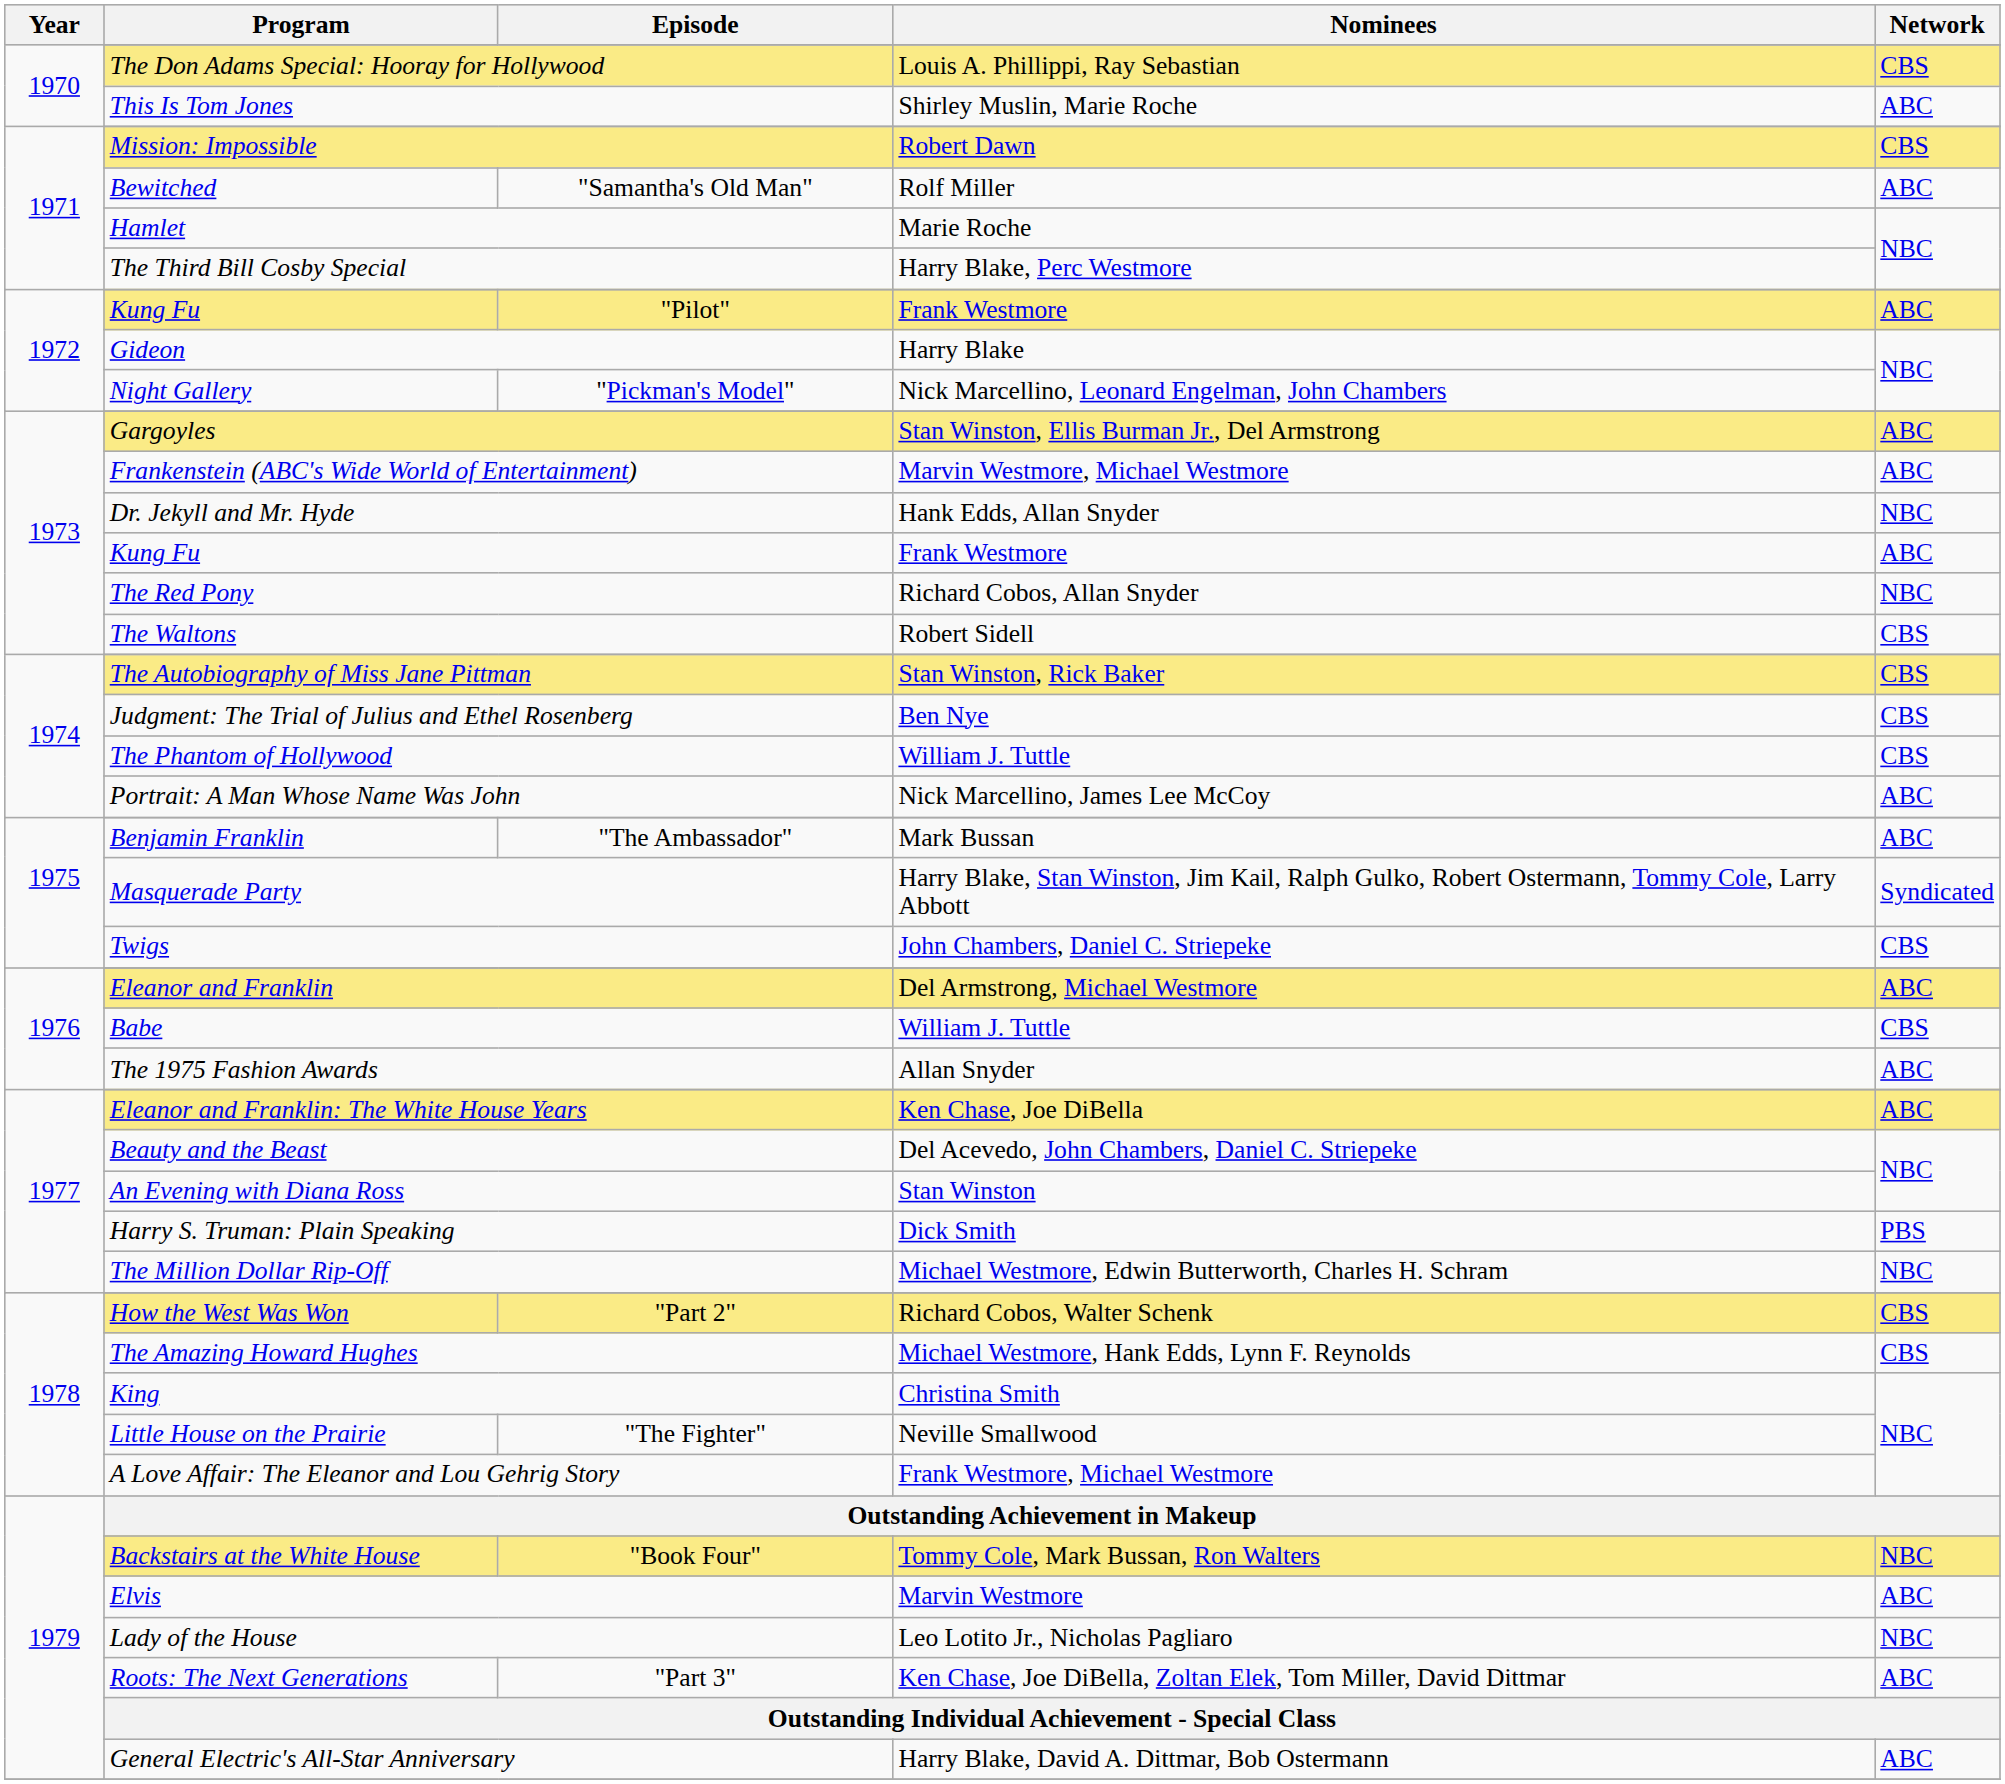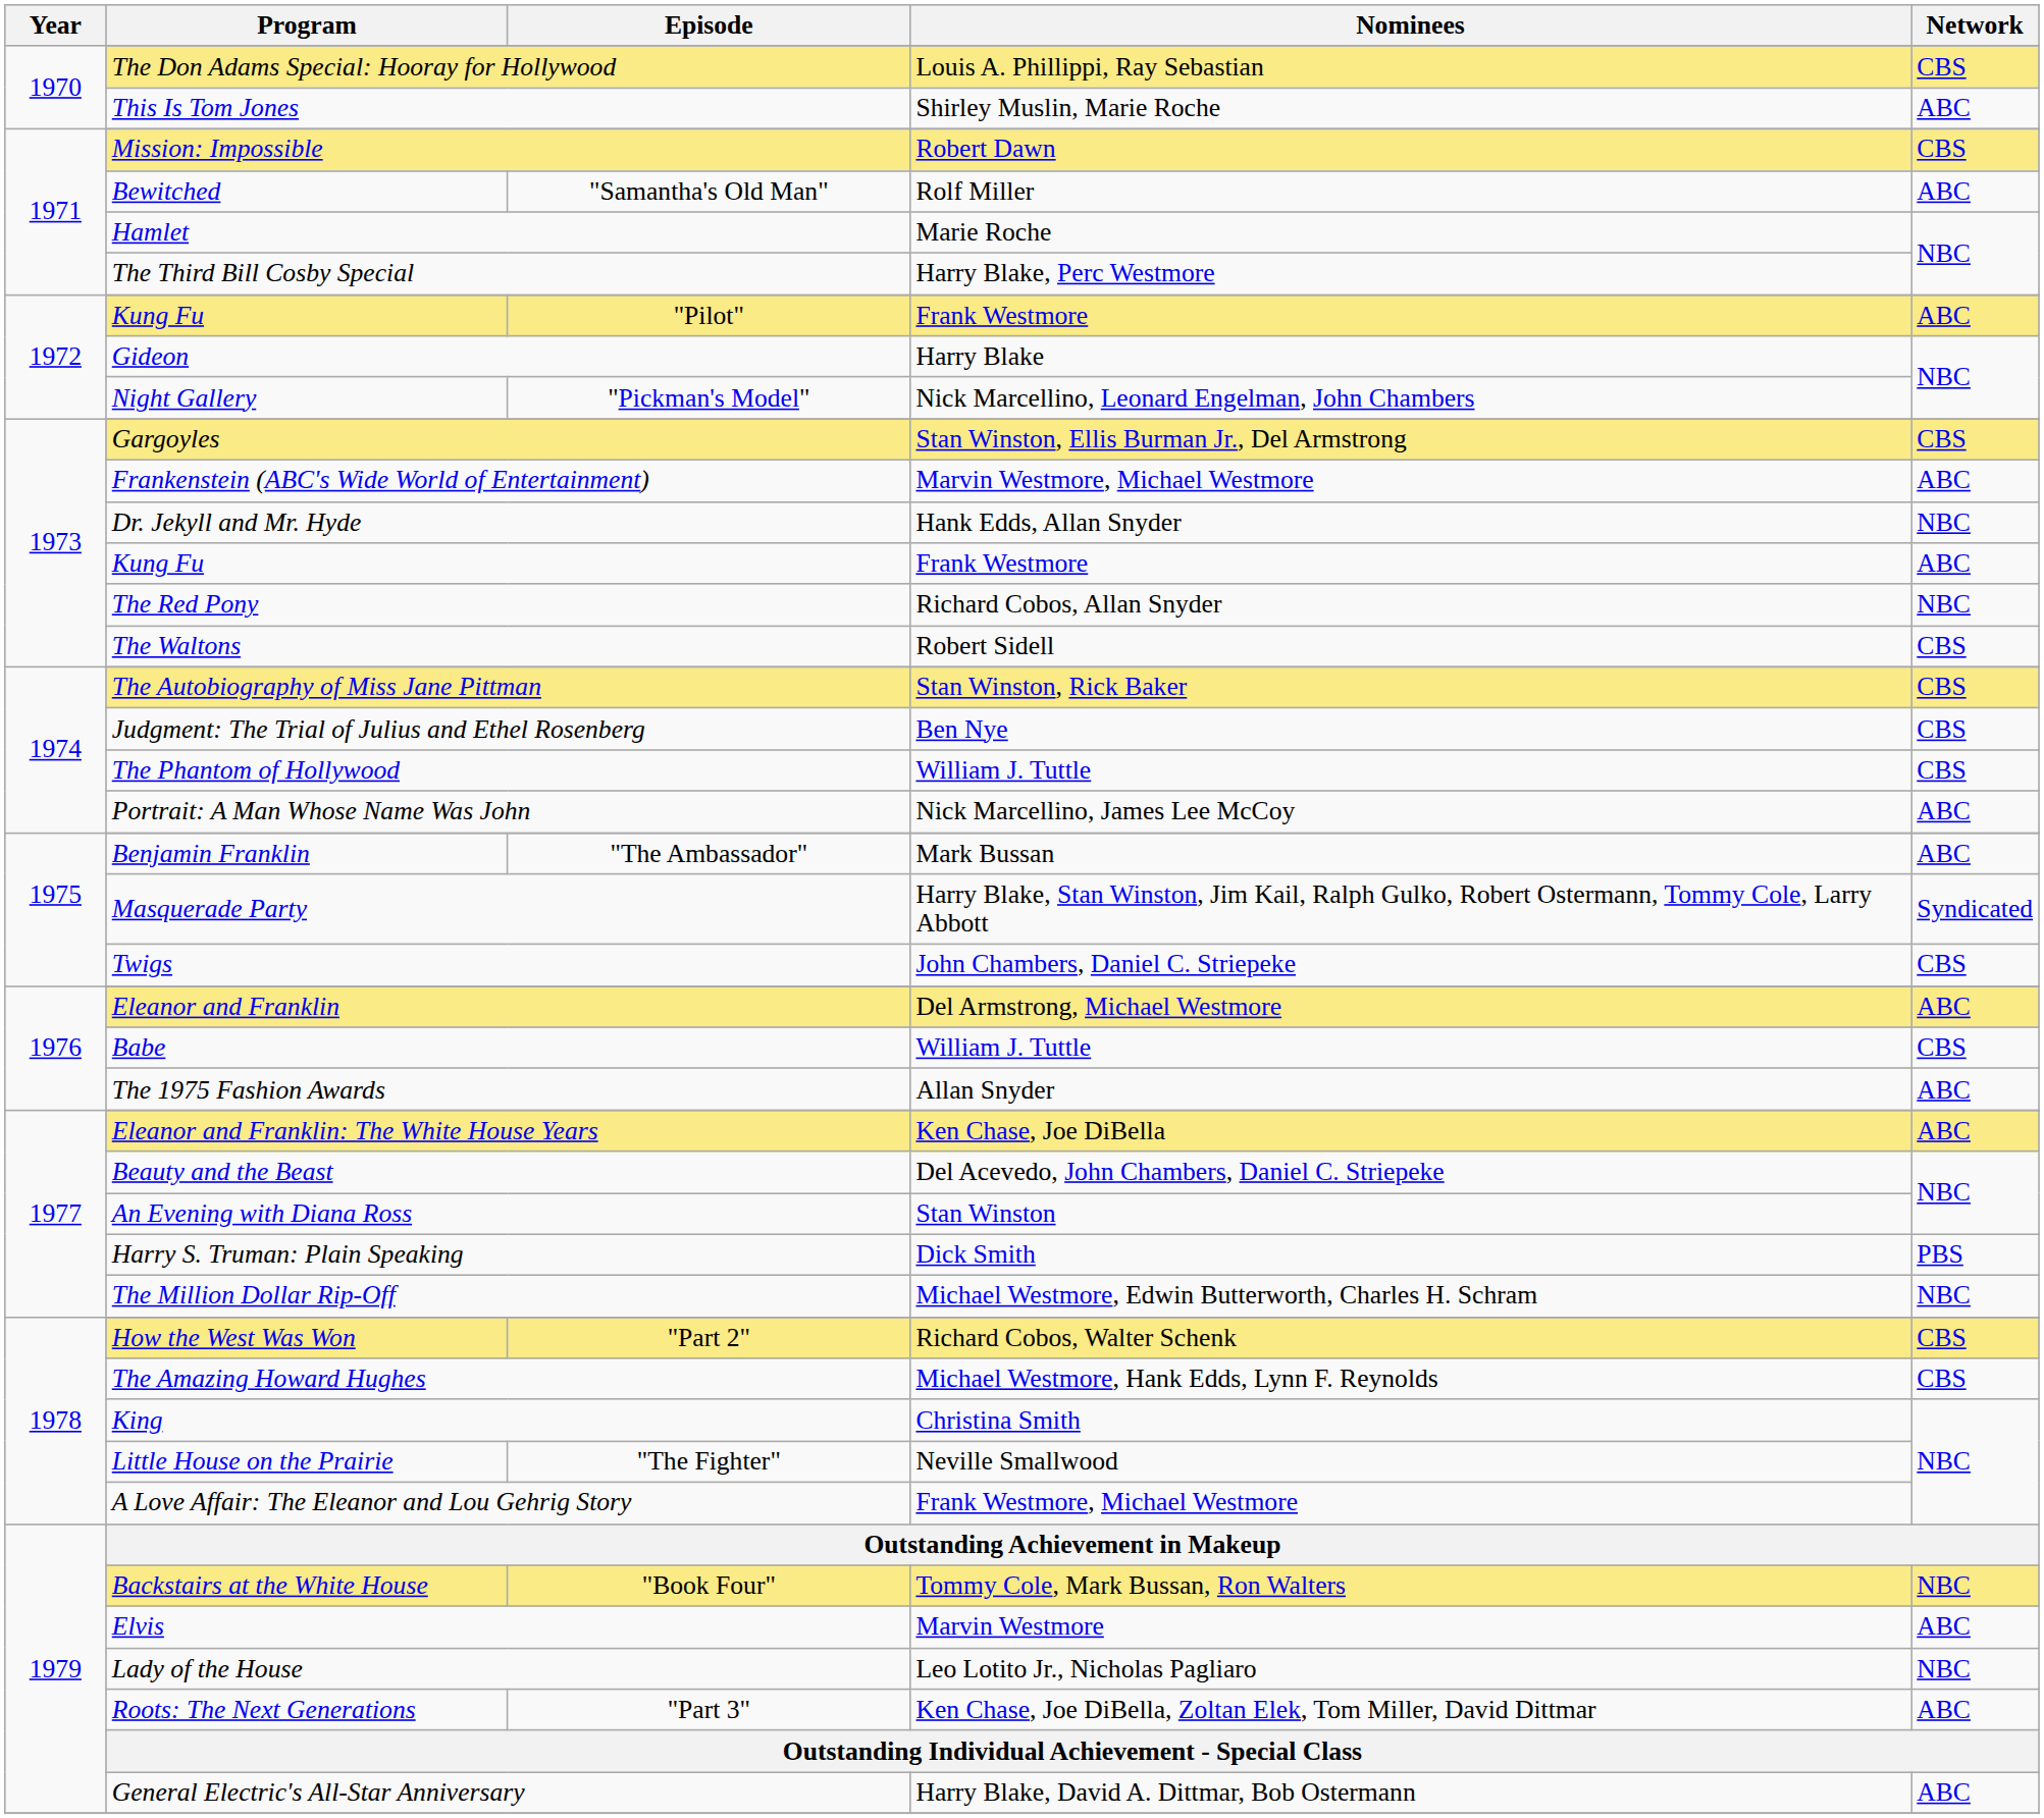Gargoyles | Network: ABC -> CBS
